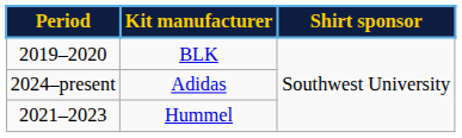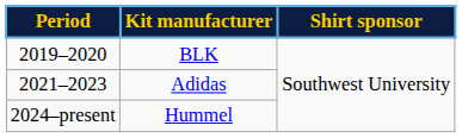Adidas | Period: 2024–present -> 2021–2023
Hummel | Period: 2021–2023 -> 2024–present
